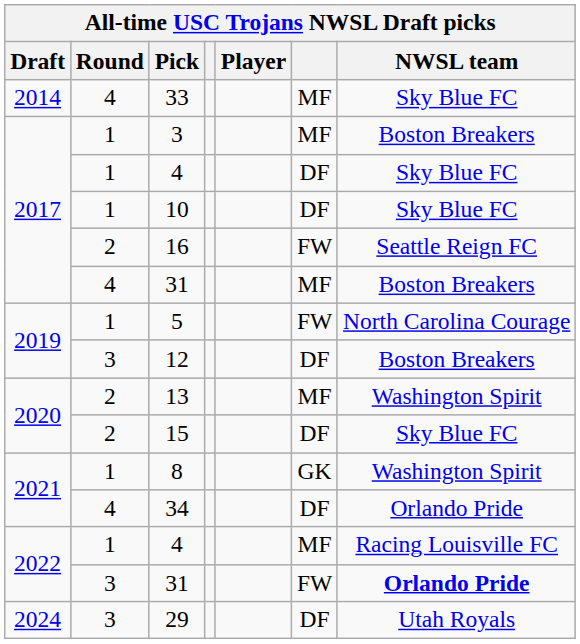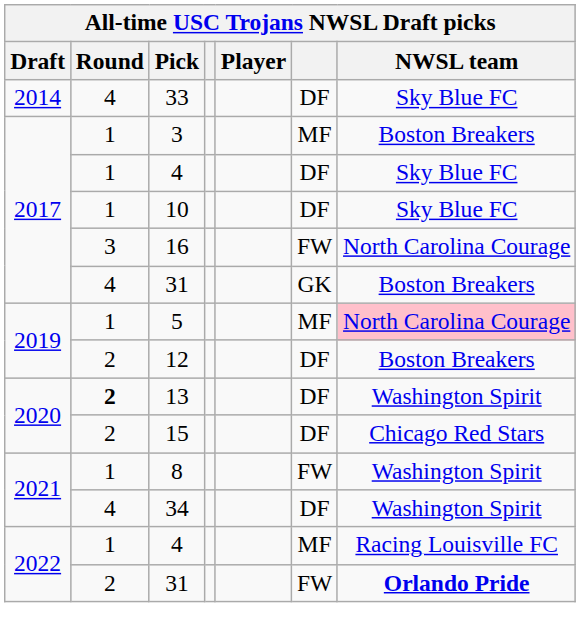33 | column 6: MF -> DF
16 | Round: 2 -> 3
16 | NWSL team: Seattle Reign FC -> North Carolina Courage
2017 / 31 | column 6: MF -> GK
5 | column 6: FW -> MF
5 | NWSL team: no background -> pink background
12 | Round: 3 -> 2
13 | Round: normal -> bold
13 | column 6: MF -> DF
15 | NWSL team: Sky Blue FC -> Chicago Red Stars
8 | column 6: GK -> FW
34 | NWSL team: Orlando Pride -> Washington Spirit
2022 / 31 | Round: 3 -> 2
- row: 2024 | 3 | 29 | DF | Utah Royals
